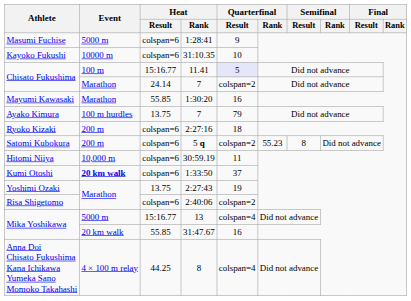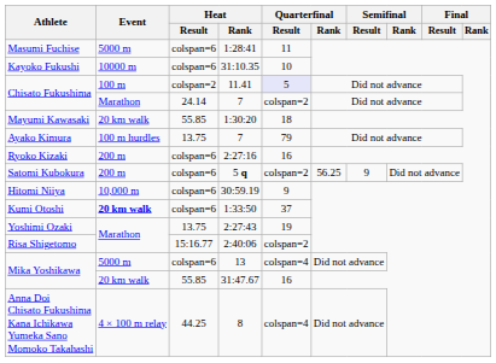1:28:41 | Quarterfinal / Result: 9 -> 11
11.41 | Heat / Result: 15:16.77 -> colspan=2
1:30:20 | Event: Marathon -> 20 km walk
1:30:20 | Quarterfinal / Result: 16 -> 18
2:27:16 | Quarterfinal / Result: 18 -> 16
5 q | Quarterfinal / Rank: 55.23 -> 56.25
5 q | Semifinal / Result: 8 -> 9
30:59.19 | Quarterfinal / Result: 11 -> 9
2:40:06 | Heat / Result: colspan=6 -> 15:16.77
13 | Heat / Result: 15:16.77 -> colspan=6
